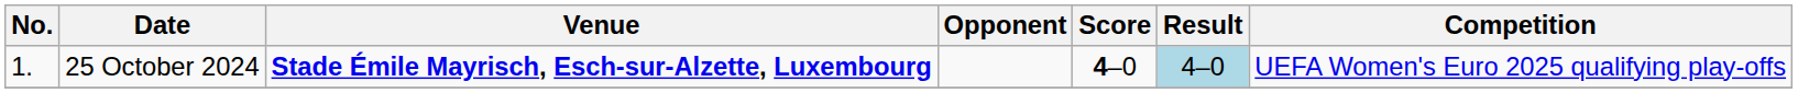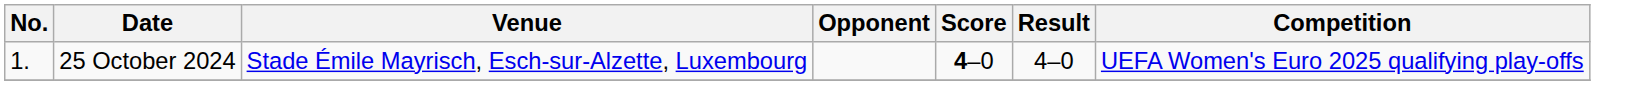25 October 2024 | Venue: bold -> normal
25 October 2024 | Result: lightblue background -> no background
